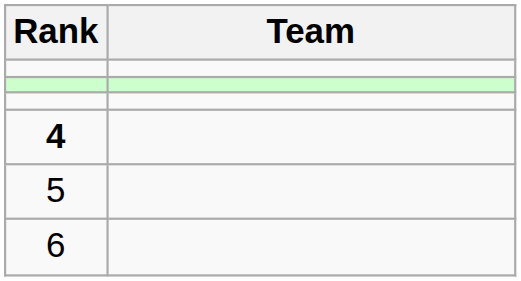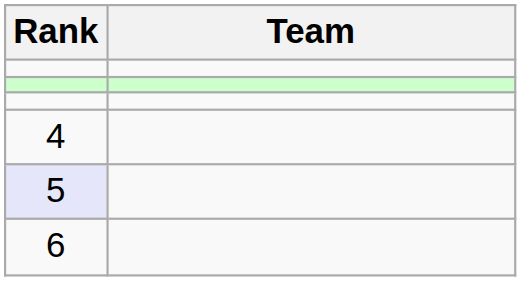row 5 | Rank: bold -> normal
row 6 | Rank: no background -> lavender background
